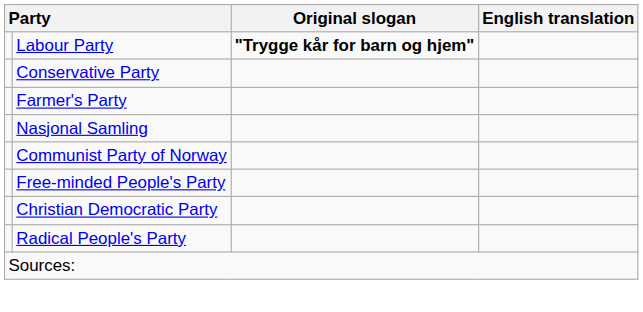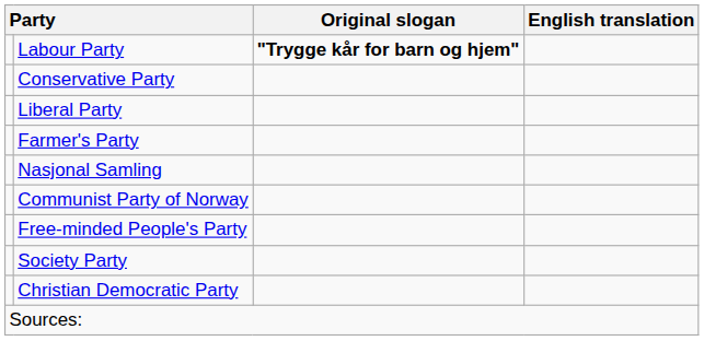+ row: Liberal Party
+ row: Society Party
- row: Radical People's Party
